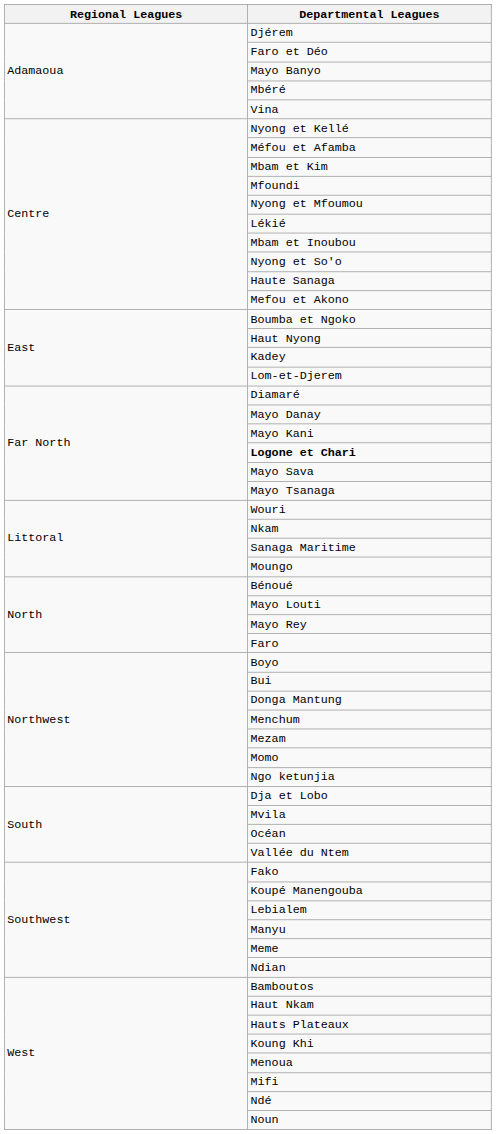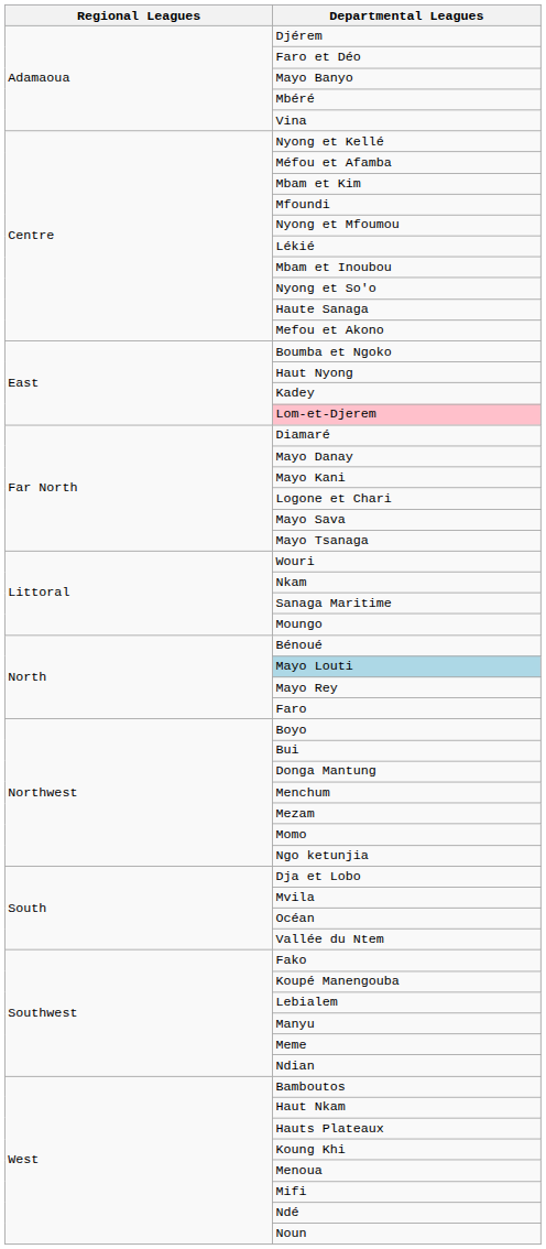Lom-et-Djerem | Departmental Leagues: no background -> pink background
Logone et Chari | Departmental Leagues: bold -> normal
Mayo Louti | Departmental Leagues: no background -> lightblue background
